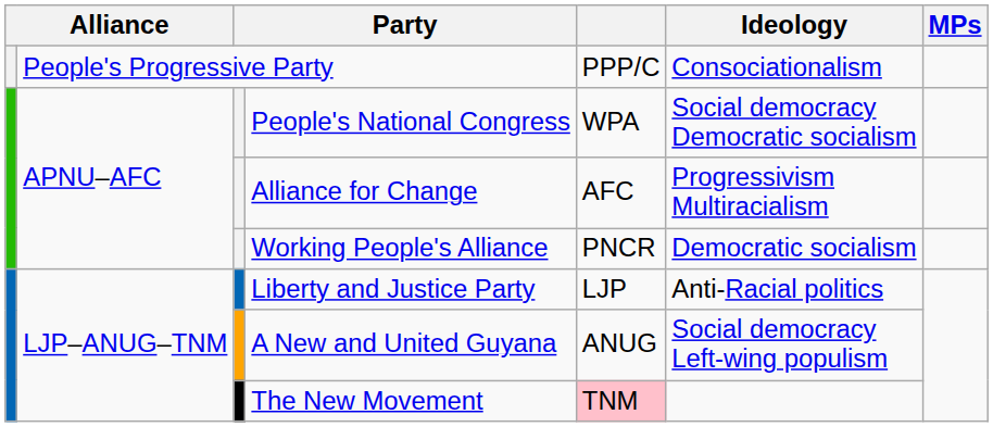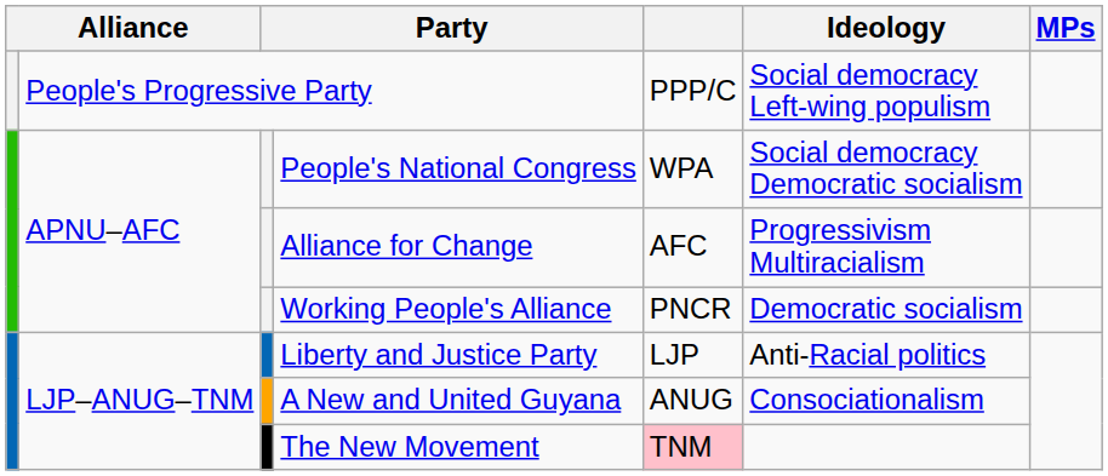People's Progressive Party | Ideology: Consociationalism -> Social democracy Left-wing populism
A New and United Guyana | Ideology: Social democracy Left-wing populism -> Consociationalism
